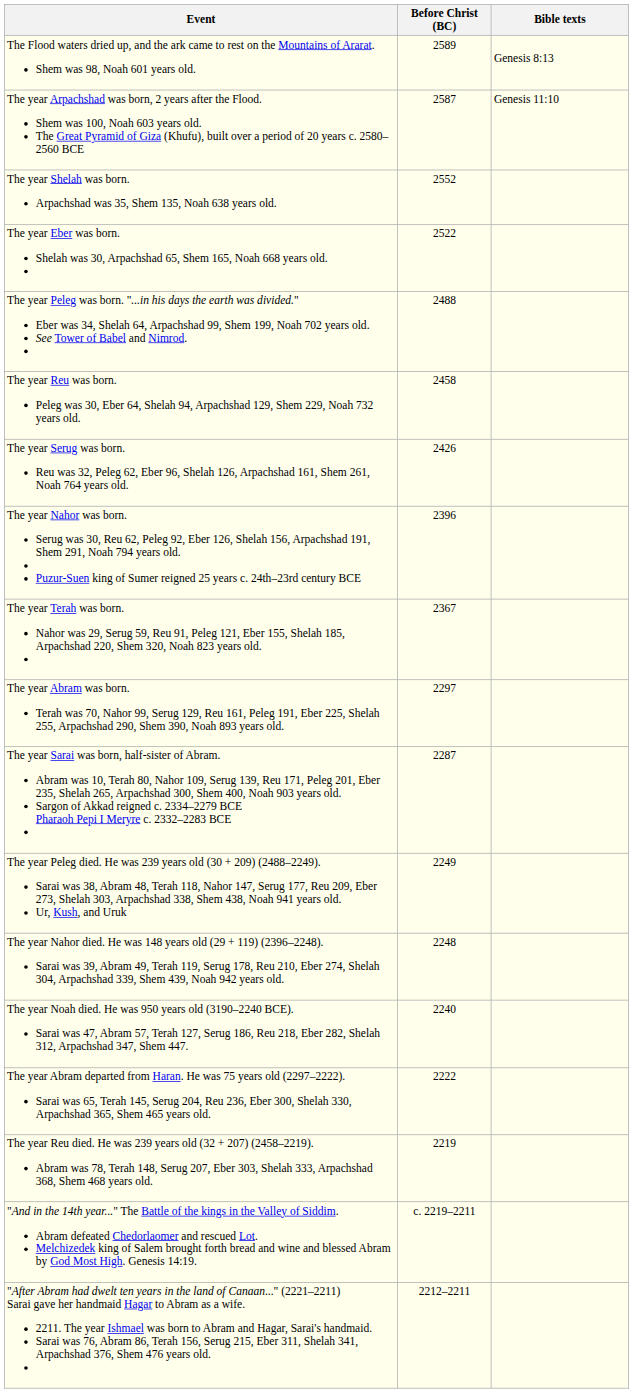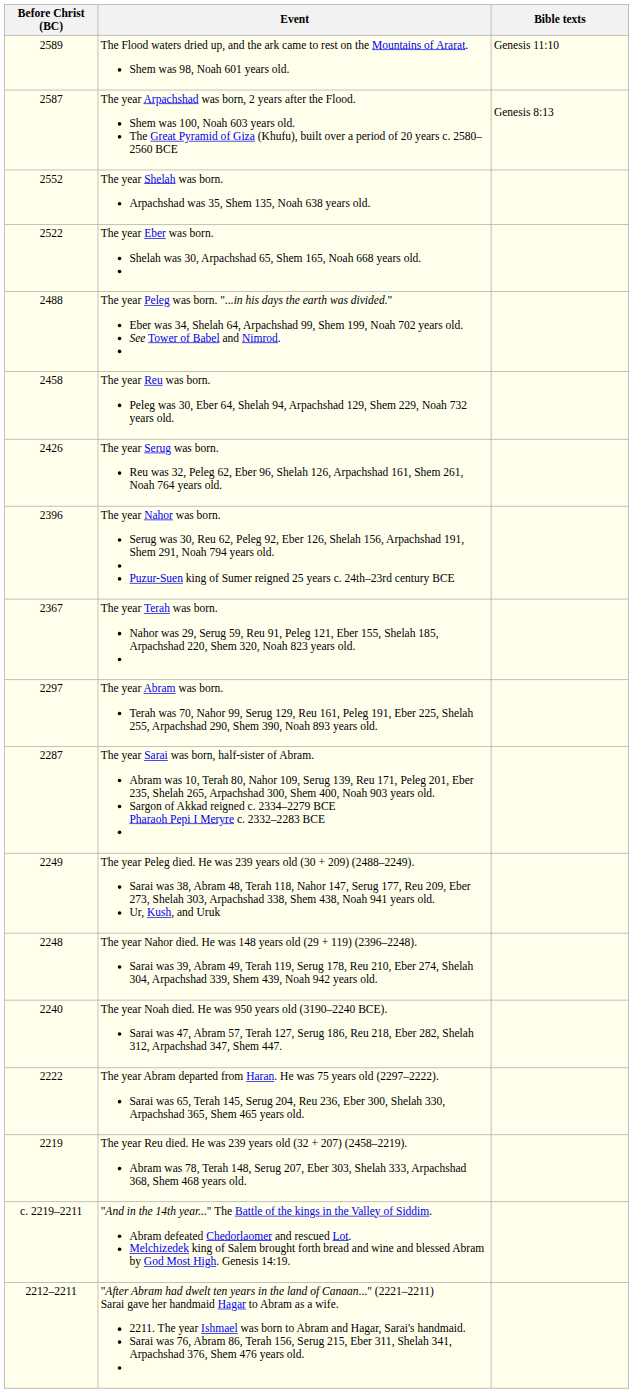columns swapped: Before Christ (BC) <-> Event
row 2 | Bible texts: Genesis 8:13 -> Genesis 11:10
row 3 | Bible texts: Genesis 11:10 -> Genesis 8:13
